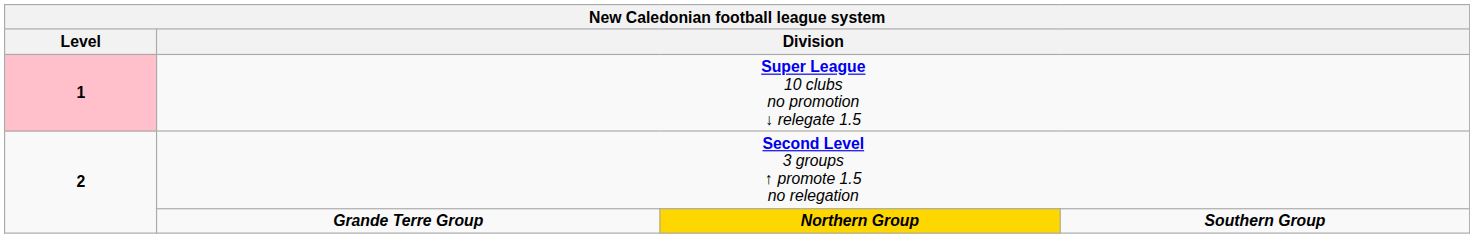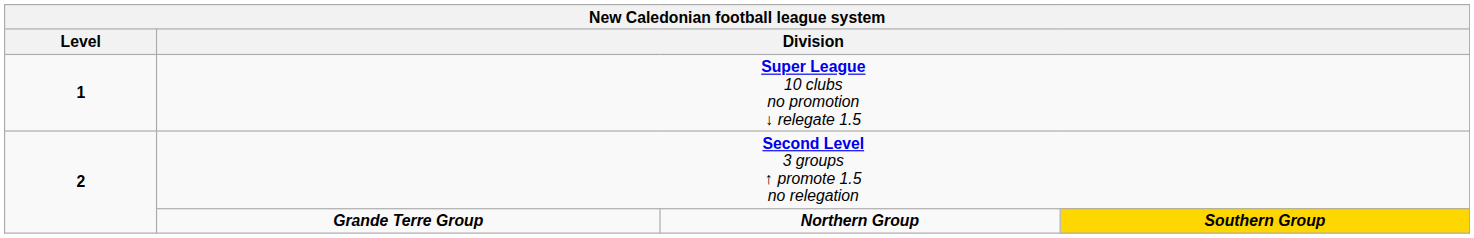Super League 10 clubs no promotion ↓ relegate 1.5 | Level: pink background -> no background
Grande Terre Group | column 3: gold background -> no background
Grande Terre Group | column 4: no background -> gold background
